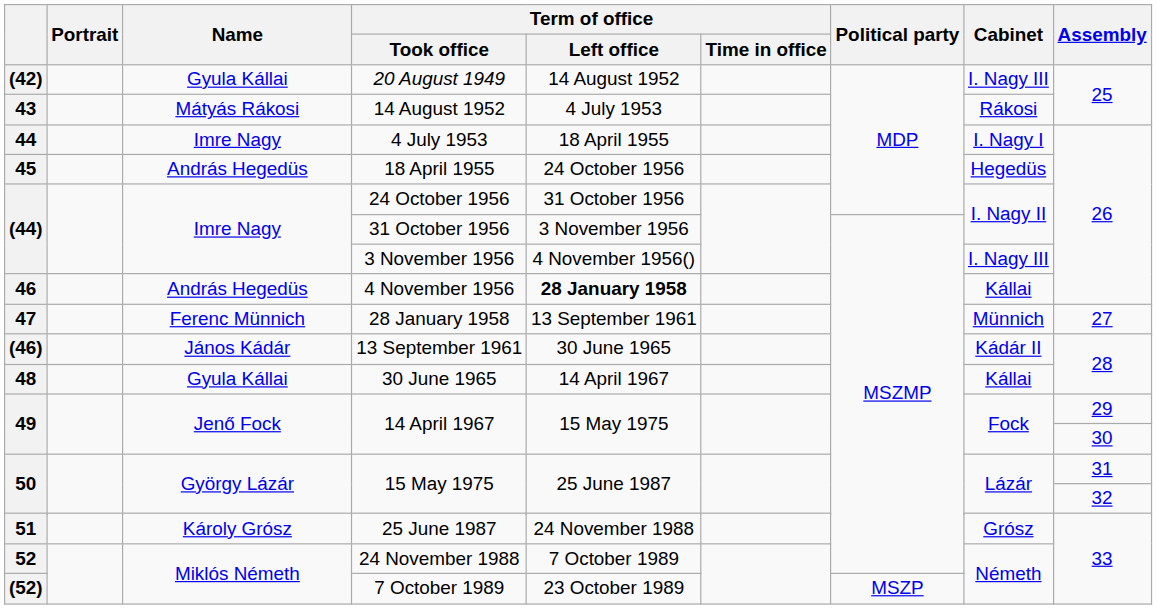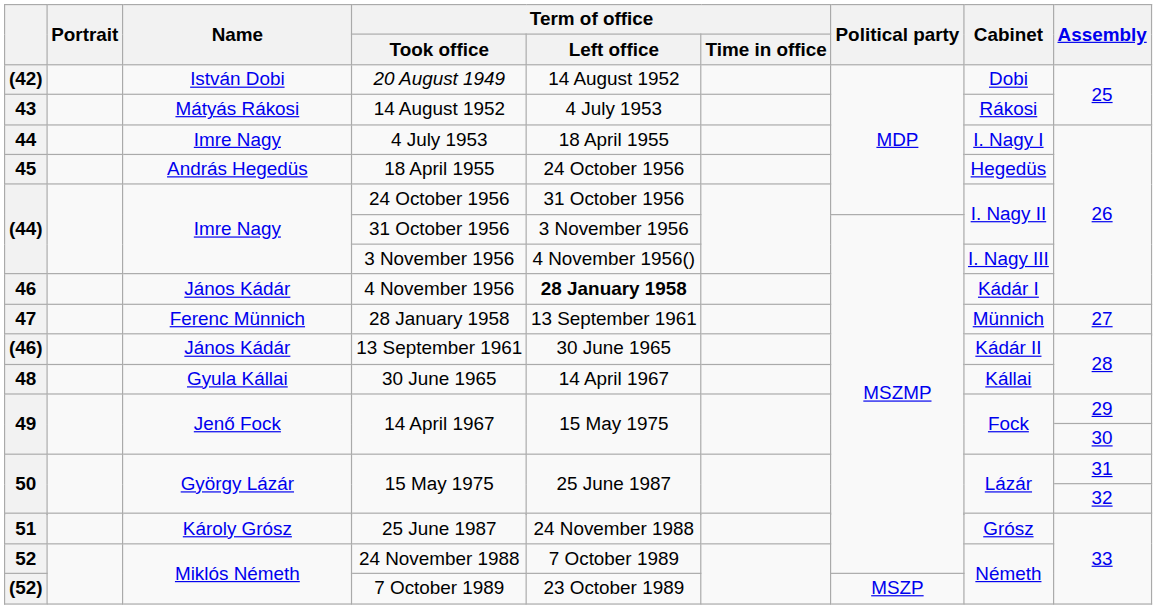20 August 1949 | Name: Gyula Kállai -> István Dobi
20 August 1949 | Cabinet: I. Nagy III -> Dobi
4 November 1956 | Name: András Hegedüs -> János Kádár
4 November 1956 | Cabinet: Kállai -> Kádár I
